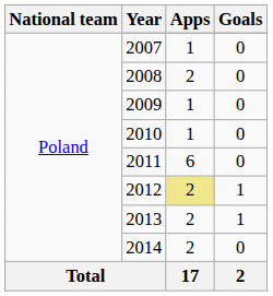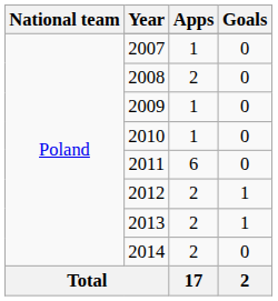2012 | Apps: khaki background -> no background
